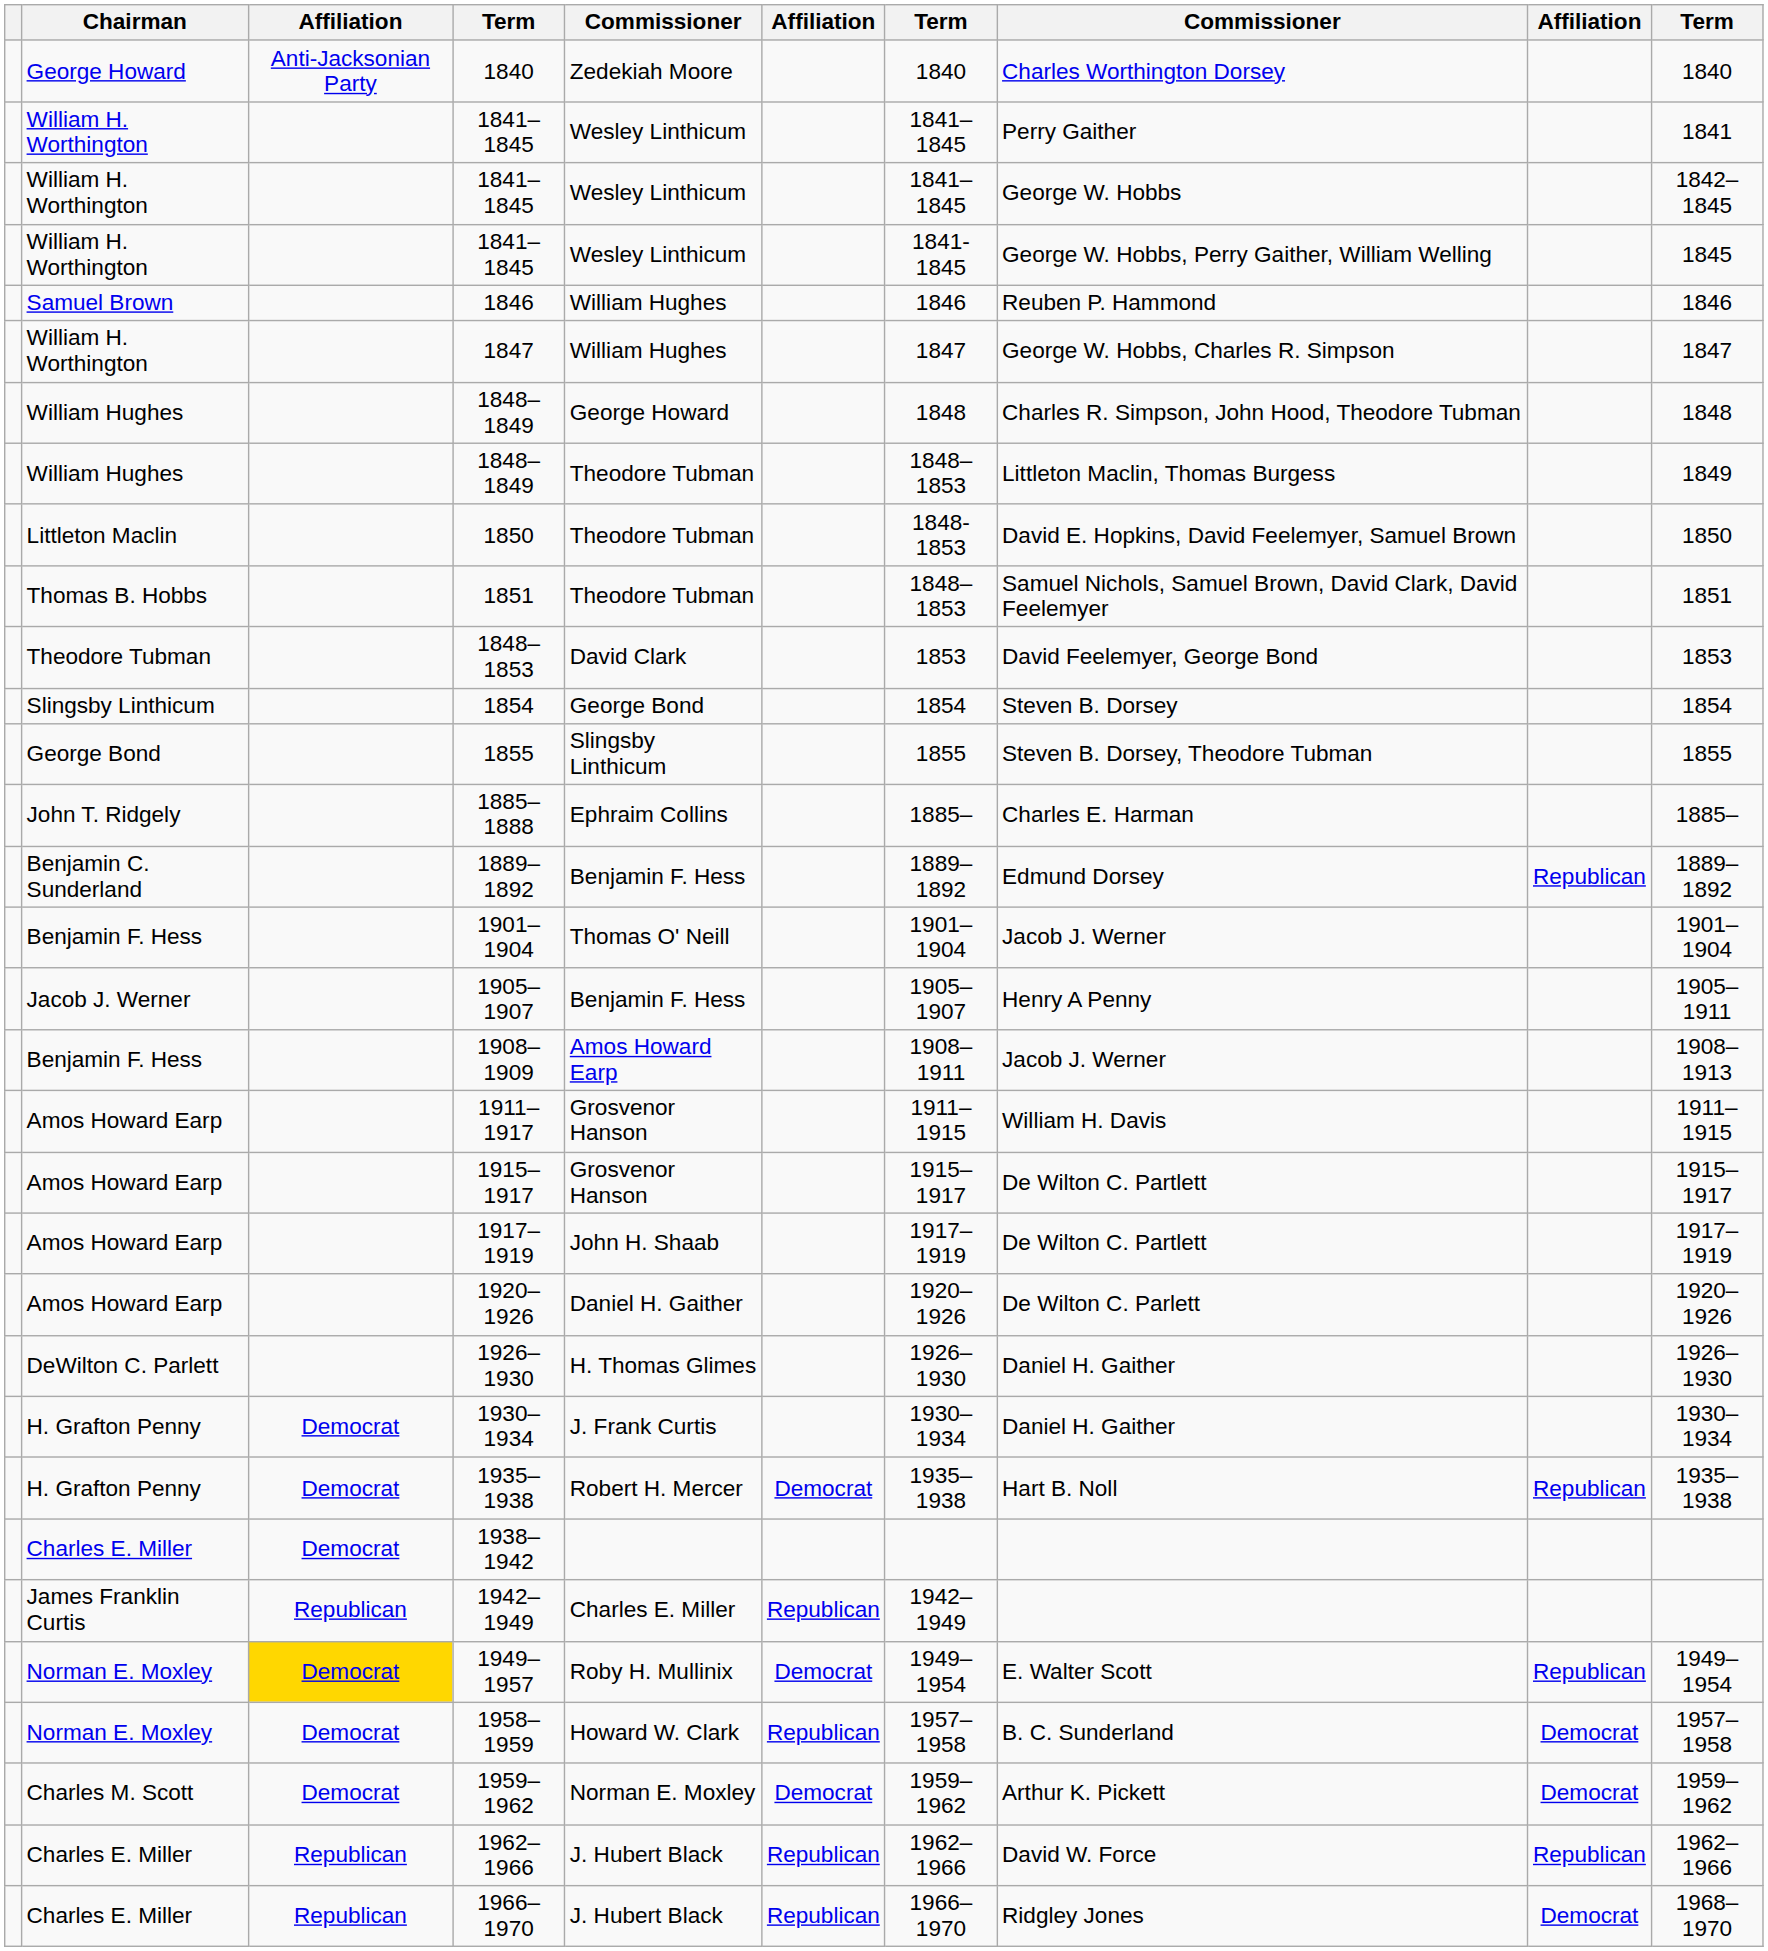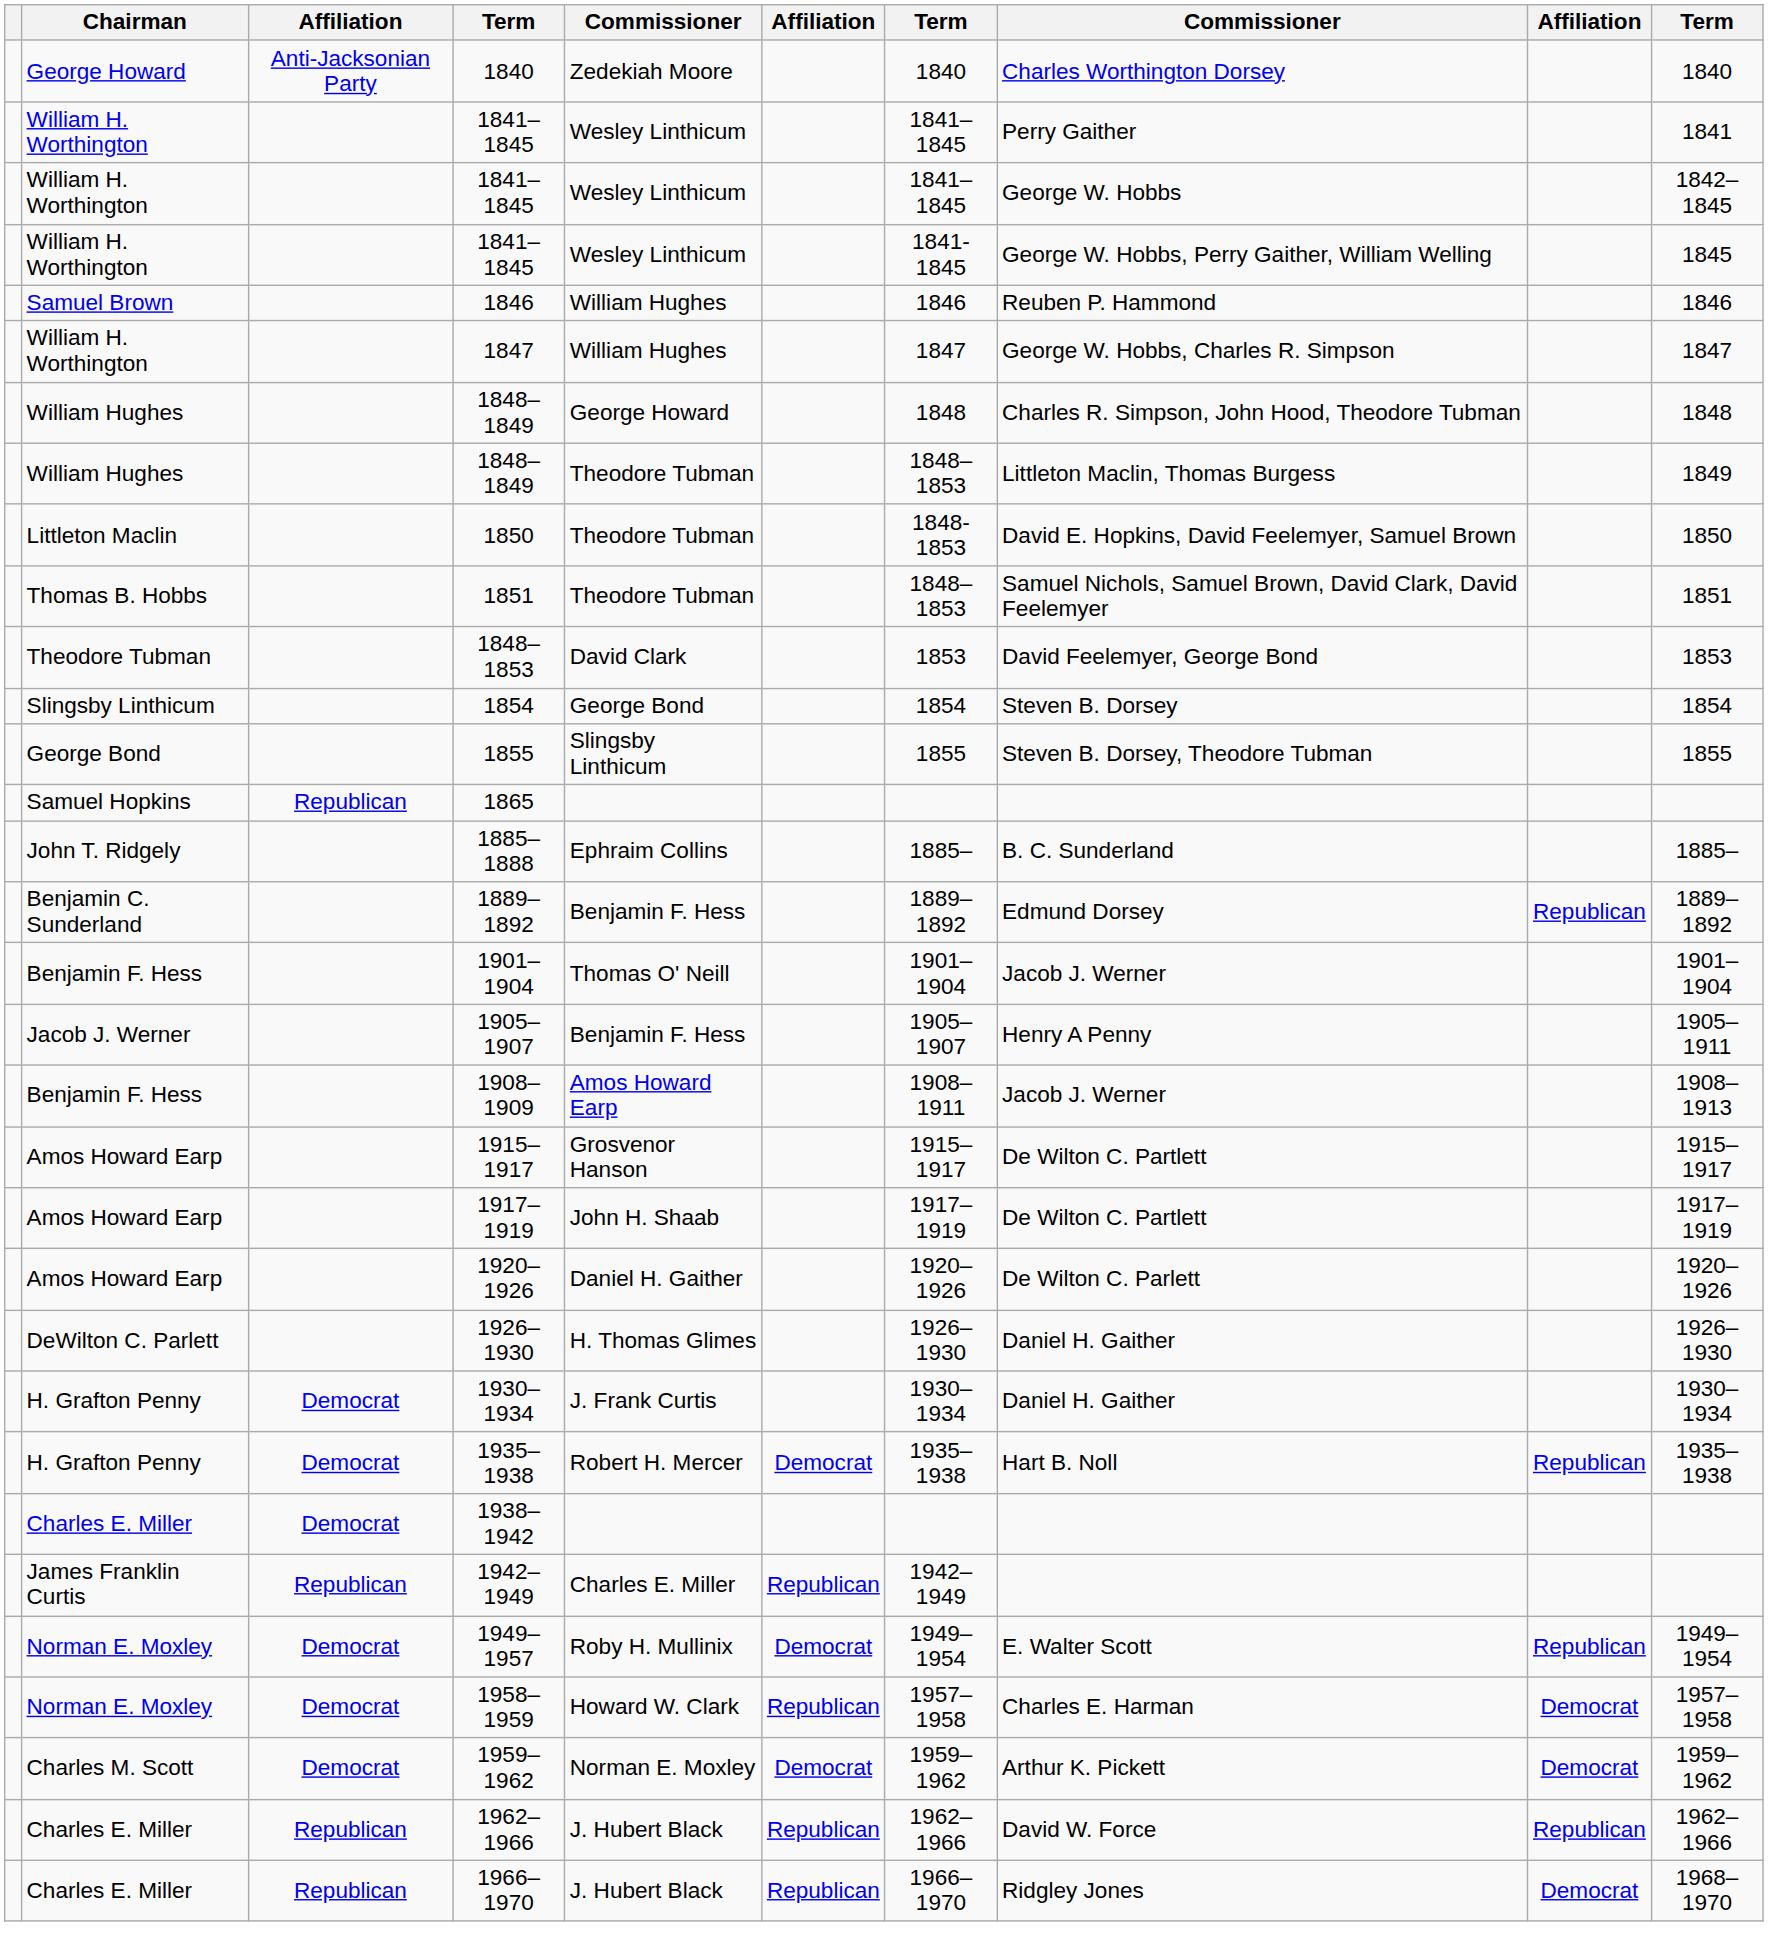+ row: Samuel Hopkins | Republican | 1865
1885–1888 | column 8: Charles E. Harman -> B. C. Sunderland
- row: Amos Howard Earp | 1911–1917 | Grosvenor Hanson | 1911–1915 | William H. Davis | 1911–1915
1949–1957 | column 3: gold background -> no background
1958–1959 | column 8: B. C. Sunderland -> Charles E. Harman
